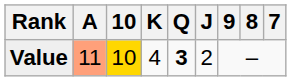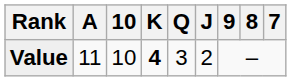Value | A: lightsalmon background -> no background
Value | 10: gold background -> no background
Value | K: normal -> bold
Value | Q: bold -> normal
